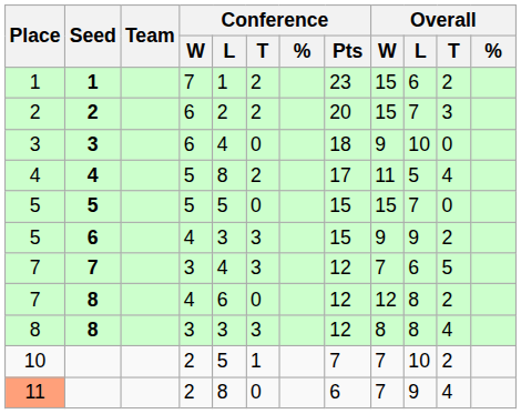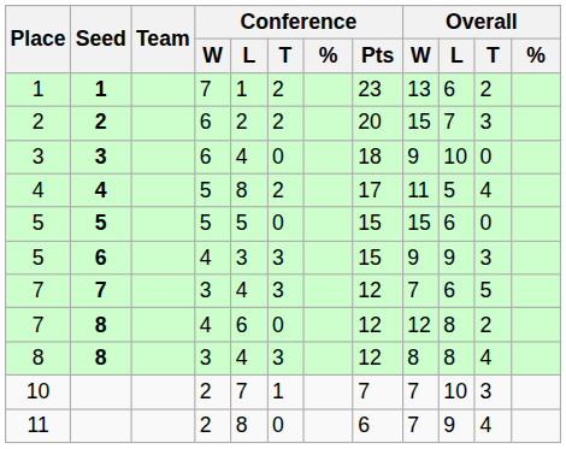row 3 | Overall / W: 15 -> 13
row 7 | Overall / L: 7 -> 6
row 8 | Overall / T: 2 -> 3
row 11 | Conference / L: 3 -> 4
row 12 | Conference / L: 5 -> 7
row 12 | Overall / T: 2 -> 3
row 13 | Place: lightsalmon background -> no background
